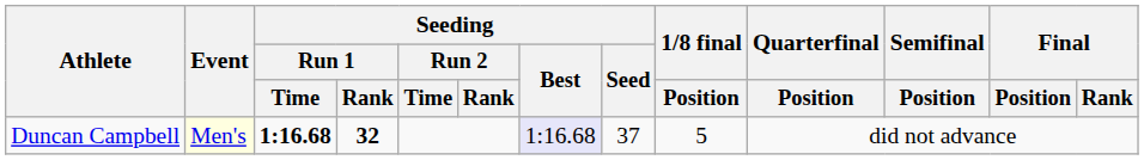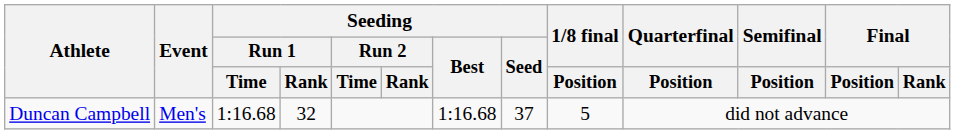Duncan Campbell | Event: lightyellow background -> no background
Duncan Campbell | Seeding / Run 1 / Time: bold -> normal
Duncan Campbell | Seeding / Run 1 / Rank: bold -> normal
Duncan Campbell | Seeding / Best: lavender background -> no background
